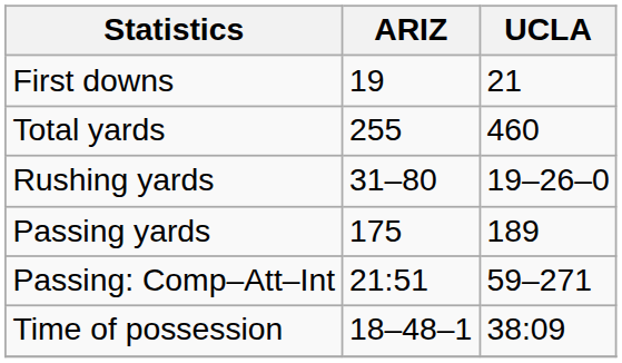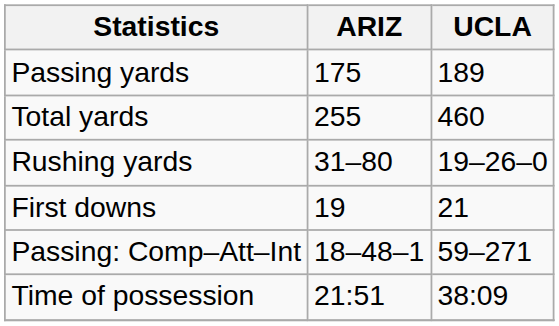rows swapped: First downs <-> Passing yards
Passing: Comp–Att–Int | ARIZ: 21:51 -> 18–48–1
Time of possession | ARIZ: 18–48–1 -> 21:51
